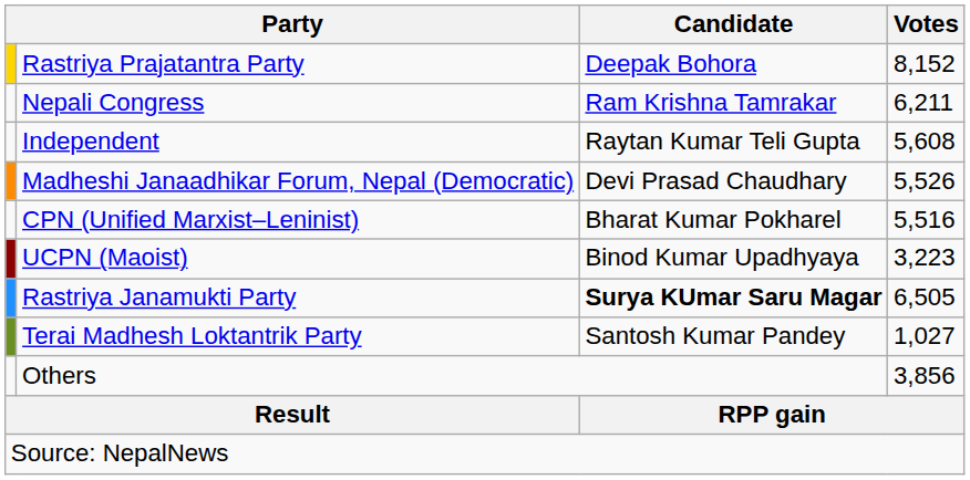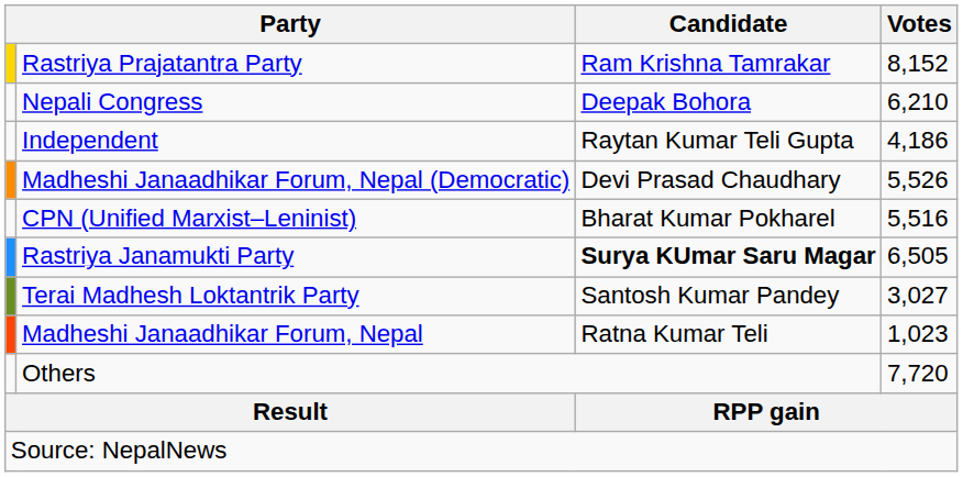Rastriya Prajatantra Party | Candidate: Deepak Bohora -> Ram Krishna Tamrakar
Nepali Congress | Candidate: Ram Krishna Tamrakar -> Deepak Bohora
Nepali Congress | Votes: 6,211 -> 6,210
Independent | Votes: 5,608 -> 4,186
- row: UCPN (Maoist) | Binod Kumar Upadhyaya | 3,223
Terai Madhesh Loktantrik Party | Votes: 1,027 -> 3,027
+ row: Madheshi Janaadhikar Forum, Nepal | Ratna Kumar Teli | 1,023
Others | Votes: 3,856 -> 7,720
